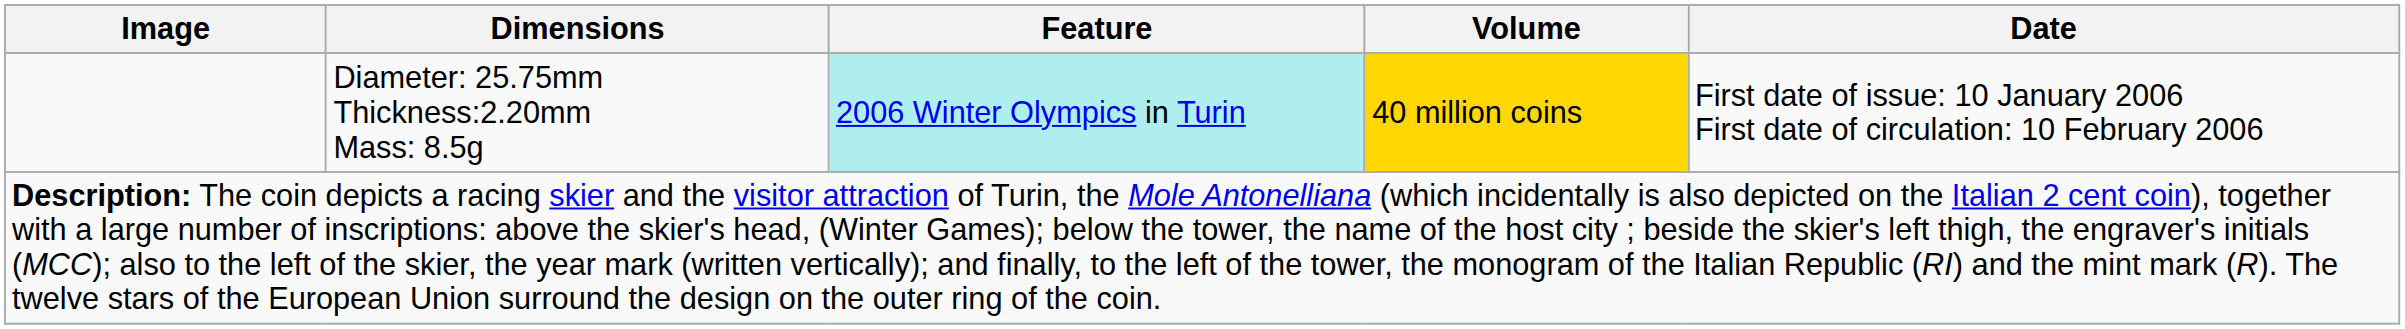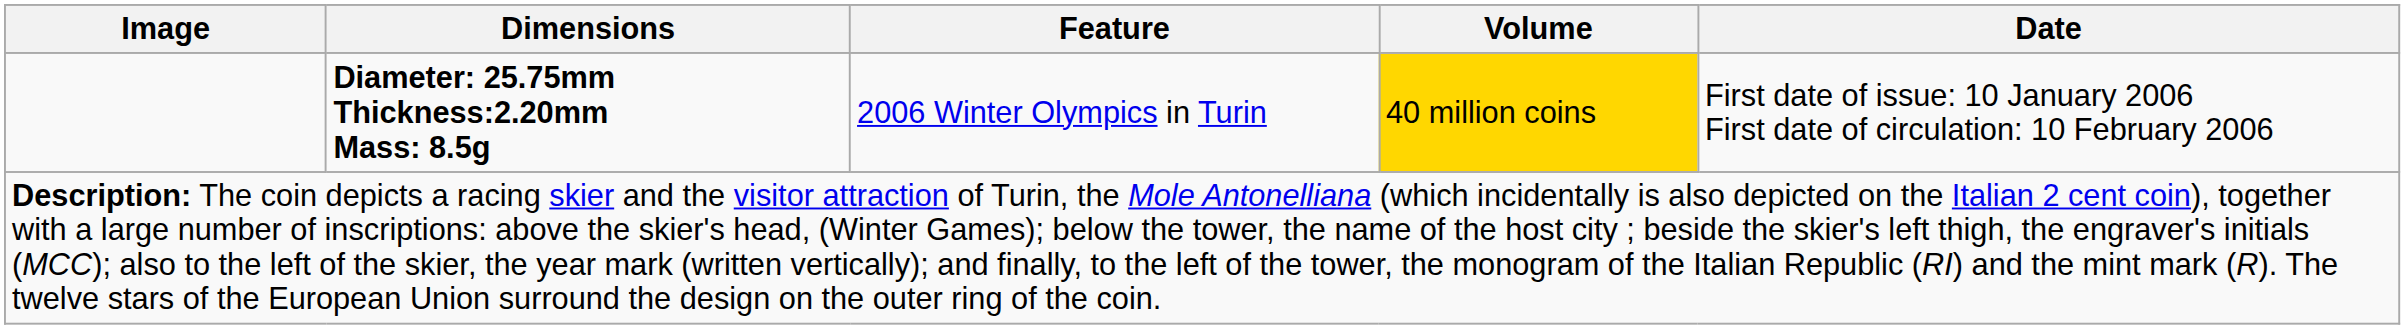row 2 | Dimensions: normal -> bold
row 2 | Feature: paleturquoise background -> no background
